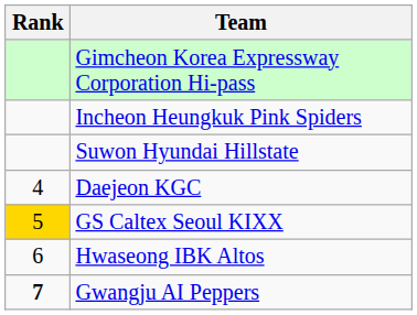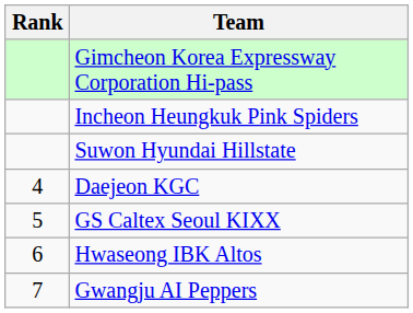GS Caltex Seoul KIXX | Rank: gold background -> no background
Gwangju AI Peppers | Rank: bold -> normal
